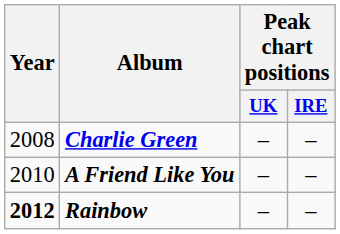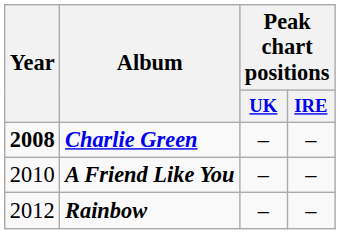Charlie Green | Year: normal -> bold
Rainbow | Year: bold -> normal
